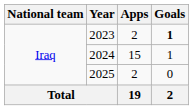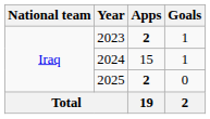2023 | Apps: normal -> bold
2023 | Goals: bold -> normal
2025 | Apps: normal -> bold
